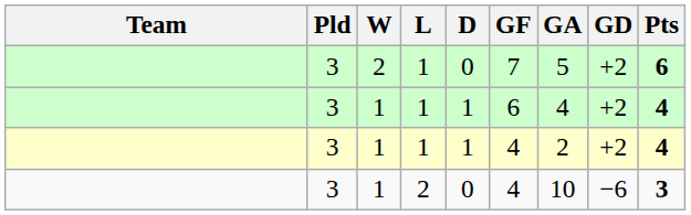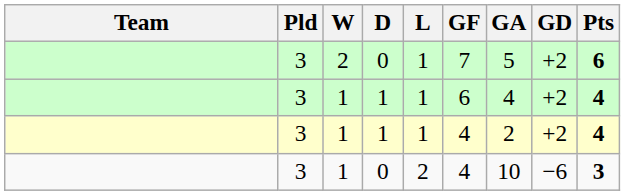columns swapped: D <-> L
